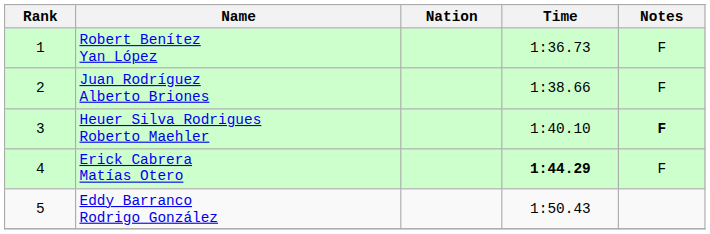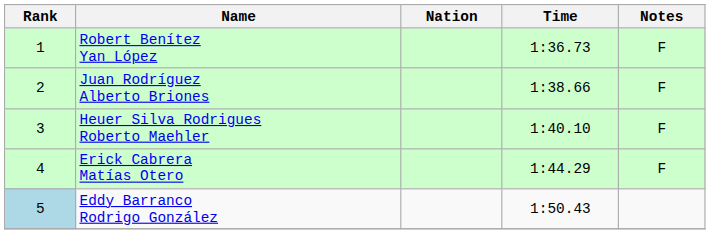Heuer Silva Rodrigues Roberto Maehler | Notes: bold -> normal
Erick Cabrera Matías Otero | Time: bold -> normal
Eddy Barranco Rodrigo González | Rank: no background -> lightblue background
